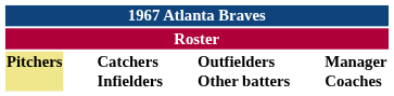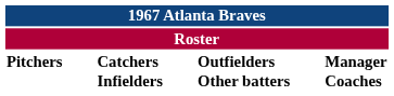Pitchers | column 1: khaki background -> no background
